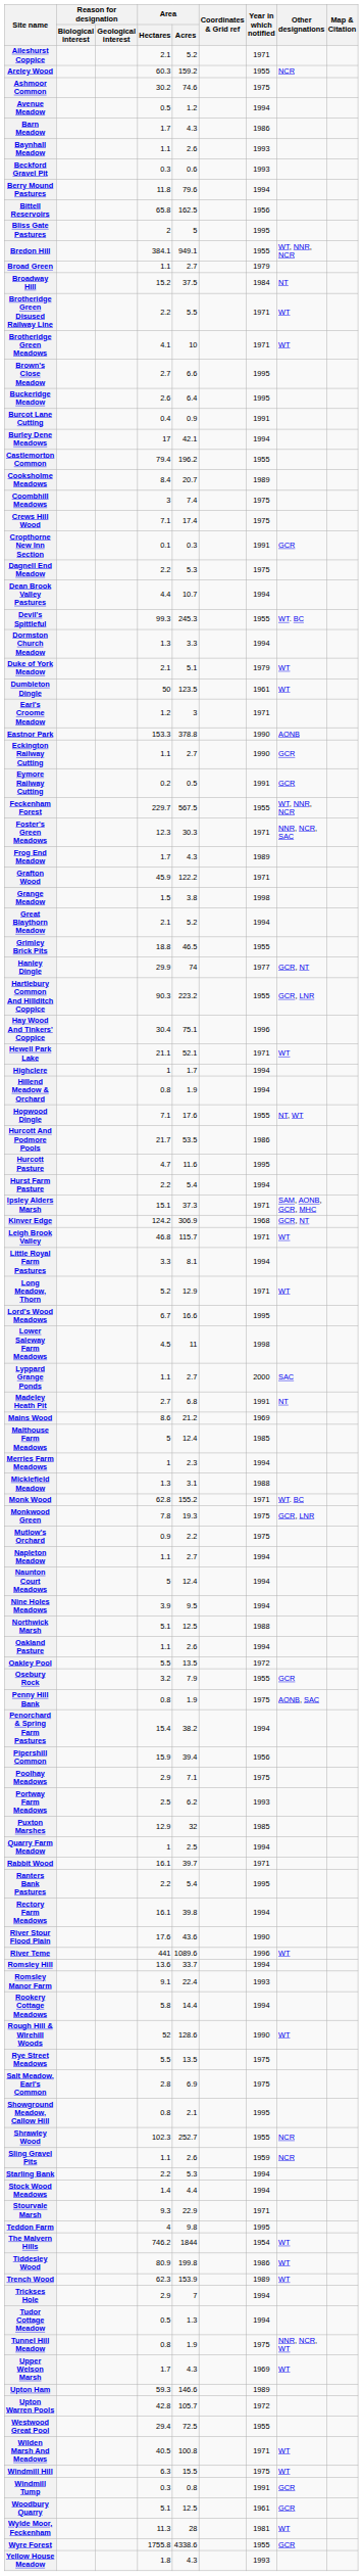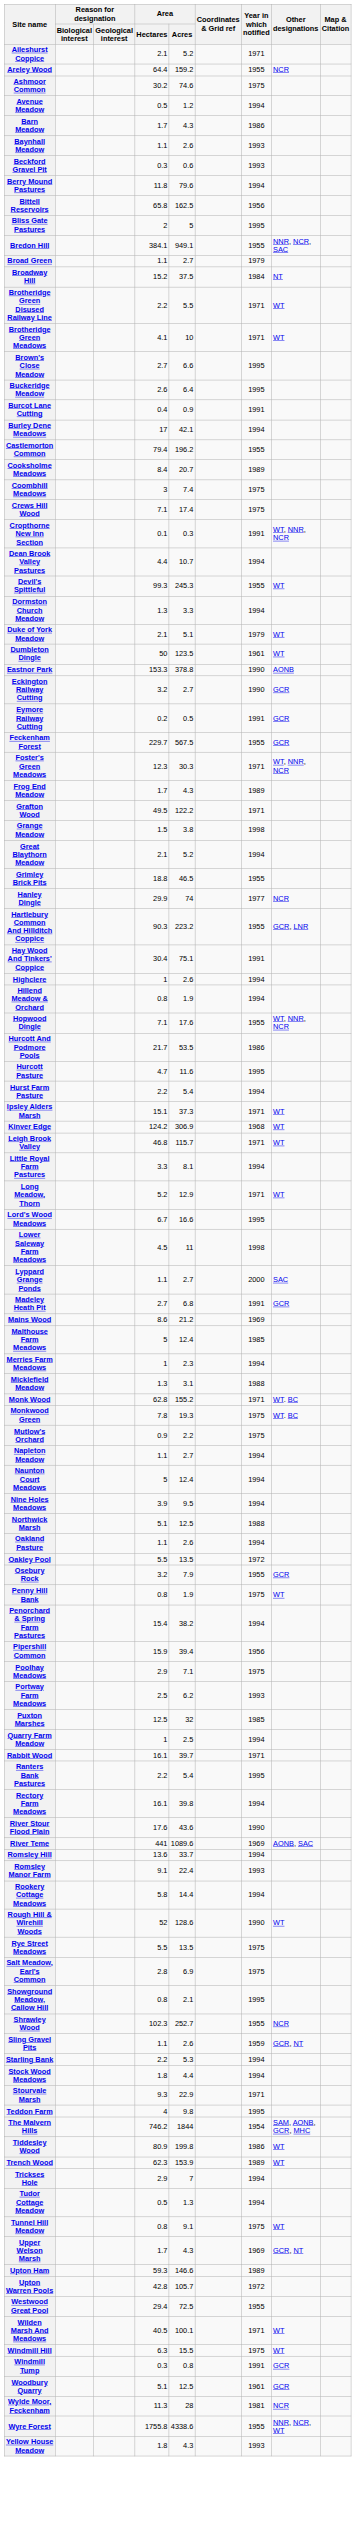Areley Wood | Area / Hectares: 60.3 -> 64.4
Bredon Hill | Other designations: WT, NNR, NCR -> NNR, NCR, SAC
Cropthorne New Inn Section | Other designations: GCR -> WT, NNR, NCR
- row: Dagnell End Meadow | 2.2 | 5.3 | 1975
Devil's Spittleful | Other designations: WT. BC -> WT
- row: Earl's Croome Meadow | 1.2 | 3 | 1971
Eckington Railway Cutting | Area / Hectares: 1.1 -> 3.2
Feckenham Forest | Other designations: WT, NNR, NCR -> GCR
Foster's Green Meadows | Other designations: NNR, NCR, SAC -> WT, NNR, NCR
Grafton Wood | Area / Hectares: 45.9 -> 49.5
Hanley Dingle | Other designations: GCR, NT -> NCR
Hay Wood And Tinkers' Coppice | Year in which notified: 1996 -> 1991
- row: Hewell Park Lake | 21.1 | 52.1 | 1971 | WT
Highclere | Area / Acres: 1.7 -> 2.6
Hopwood Dingle | Other designations: NT, WT -> WT, NNR, NCR
Ipsley Alders Marsh | Other designations: SAM, AONB, GCR, MHC -> WT
Kinver Edge | Other designations: GCR, NT -> WT
Madeley Heath Pit | Other designations: NT -> GCR
Monkwood Green | Other designations: GCR, LNR -> WT. BC
Penny Hill Bank | Other designations: AONB, SAC -> WT
Puxton Marshes | Area / Hectares: 12.9 -> 12.5
River Teme | Year in which notified: 1996 -> 1969
River Teme | Other designations: WT -> AONB, SAC
Sling Gravel Pits | Other designations: NCR -> GCR, NT
Stock Wood Meadows | Area / Hectares: 1.4 -> 1.8
The Malvern Hills | Other designations: WT -> SAM, AONB, GCR, MHC
Tunnel Hill Meadow | Area / Acres: 1.9 -> 9.1
Tunnel Hill Meadow | Other designations: NNR, NCR, WT -> WT
Upper Welson Marsh | Other designations: WT -> GCR, NT
Wilden Marsh And Meadows | Area / Acres: 100.8 -> 100.1
Wylde Moor, Feckenham | Other designations: WT -> NCR
Wyre Forest | Other designations: GCR -> NNR, NCR, WT
